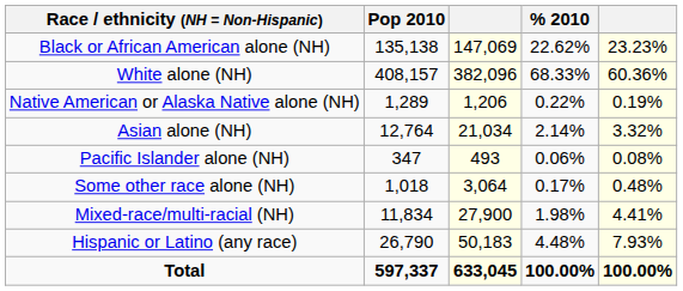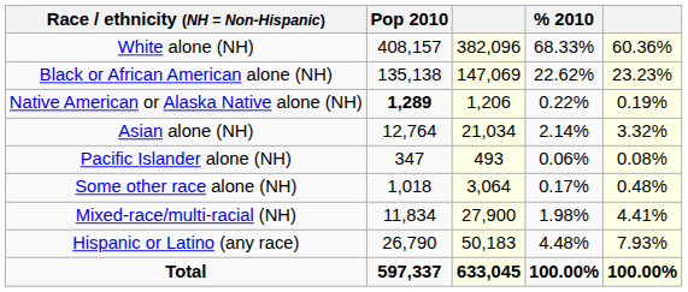rows swapped: White alone (NH) <-> Black or African American alone (NH)
Native American or Alaska Native alone (NH) | Pop 2010: normal -> bold
